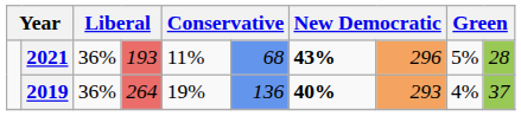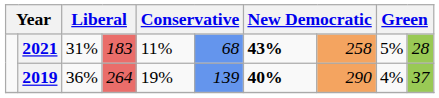2021 | column 3: 36% -> 31%
2021 | column 4: 193 -> 183
2021 | column 8: 296 -> 258
2019 | column 6: 136 -> 139
2019 | column 8: 293 -> 290
